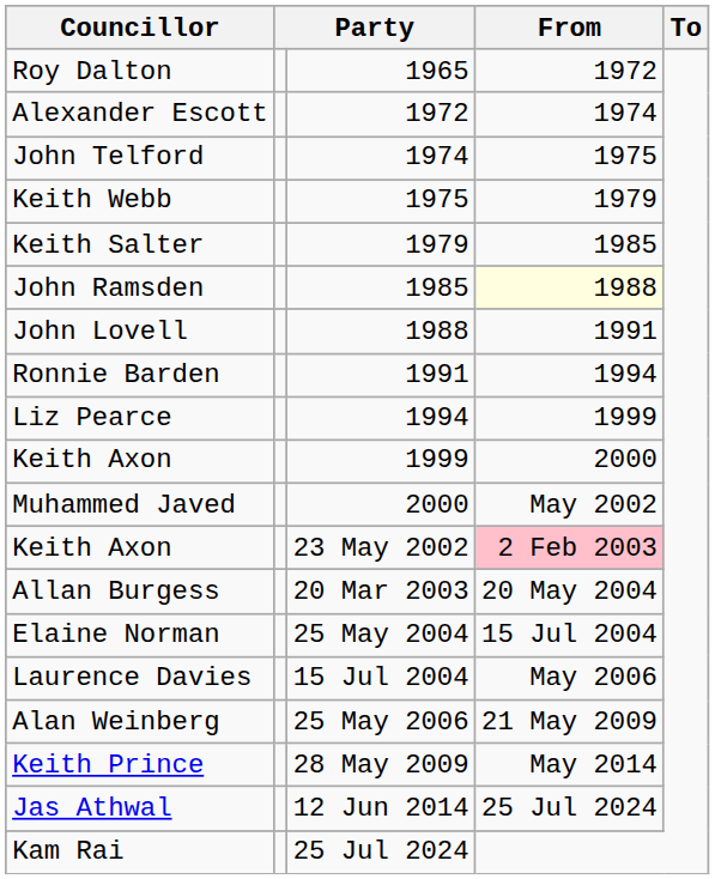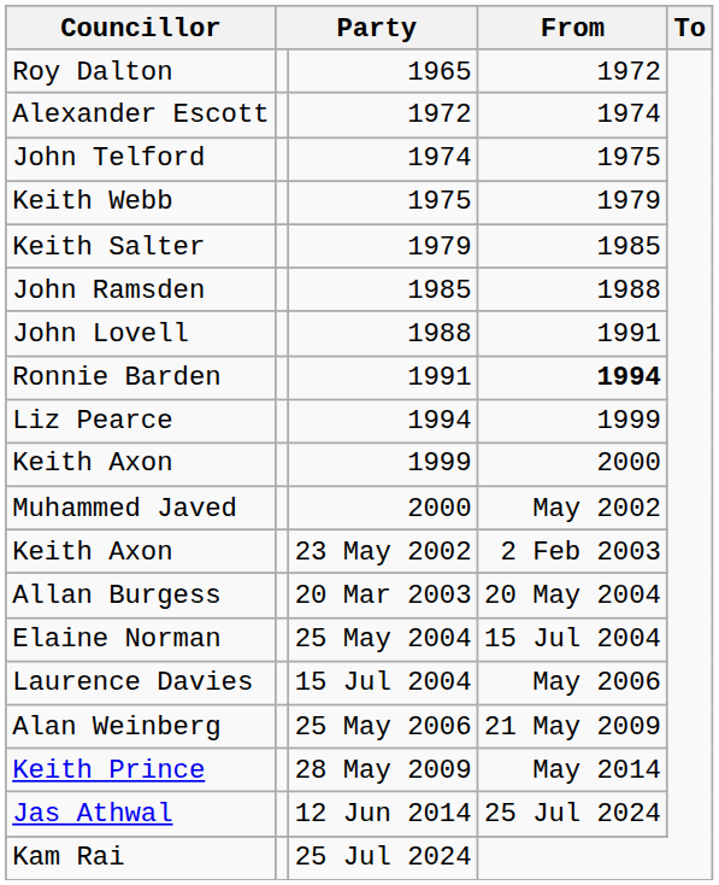John Ramsden | From: lightyellow background -> no background
Ronnie Barden | From: normal -> bold
Keith Axon / 23 May 2002 | From: pink background -> no background
